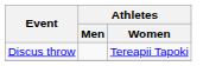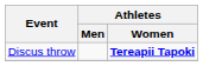Discus throw | Athletes / Women: normal -> bold
